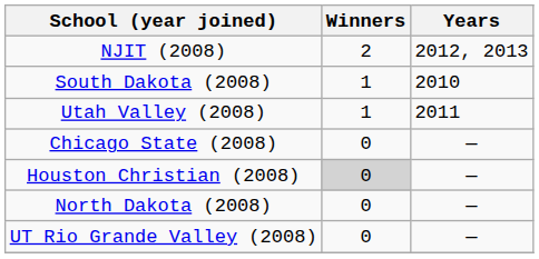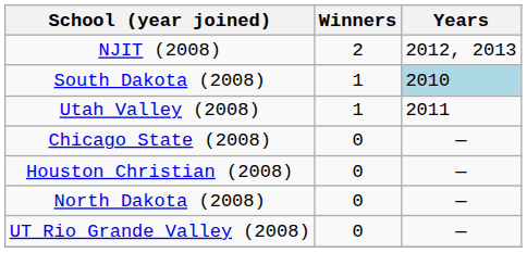South Dakota (2008) | Years: no background -> lightblue background
Houston Christian (2008) | Winners: lightgrey background -> no background
